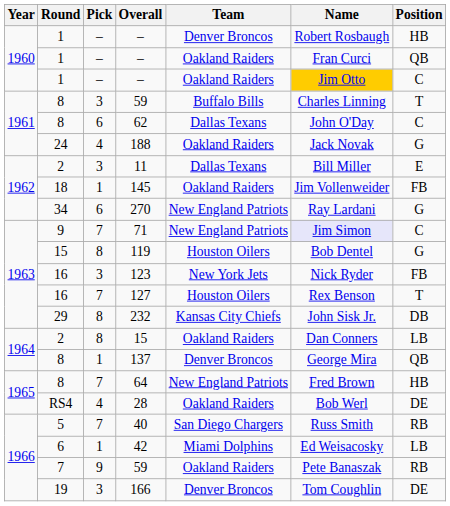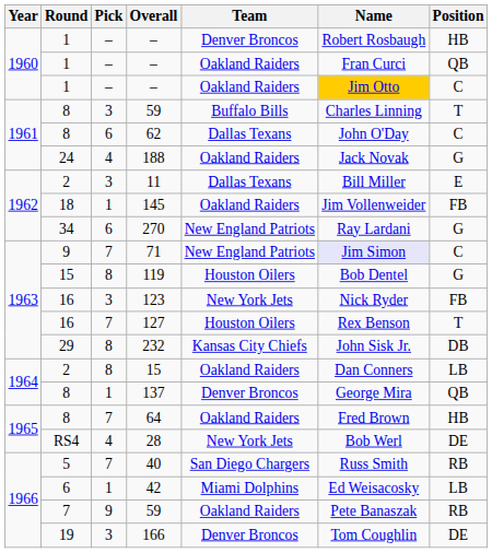64 | Team: New England Patriots -> Oakland Raiders
28 | Team: Oakland Raiders -> New York Jets
